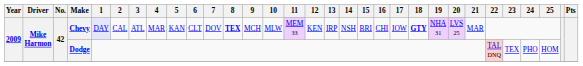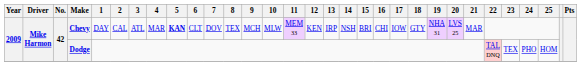Chevy | 1: lavender background -> no background
Chevy | 5: normal -> bold
Chevy | 8: bold -> normal
Chevy | 18: bold -> normal
